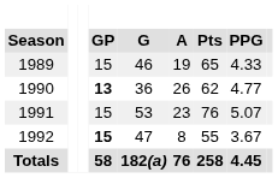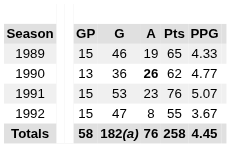1990 | GP: bold -> normal
1990 | A: normal -> bold
1992 | GP: bold -> normal
